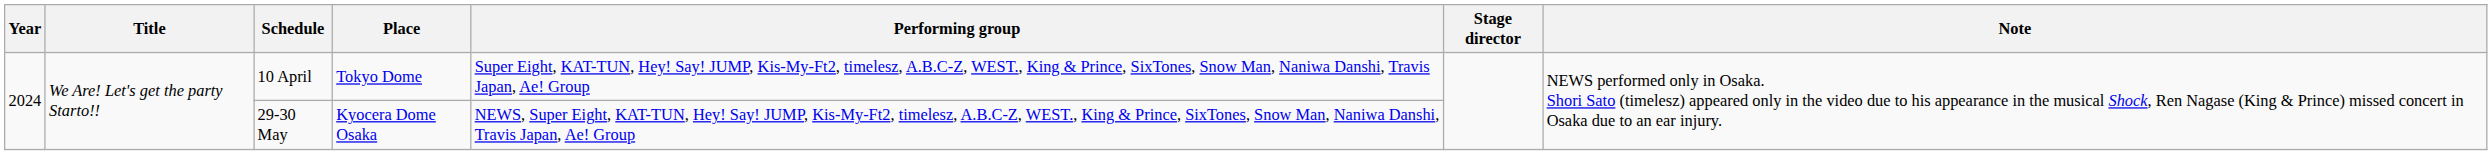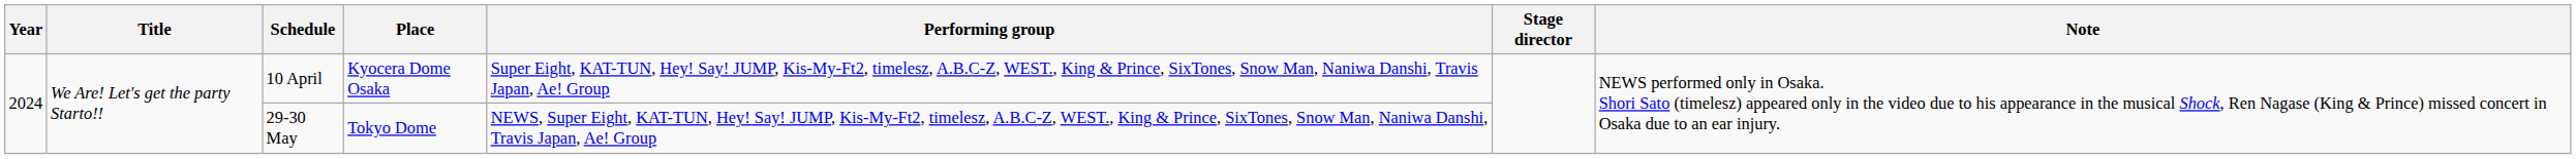10 April | Place: Tokyo Dome -> Kyocera Dome Osaka
29-30 May | Place: Kyocera Dome Osaka -> Tokyo Dome
